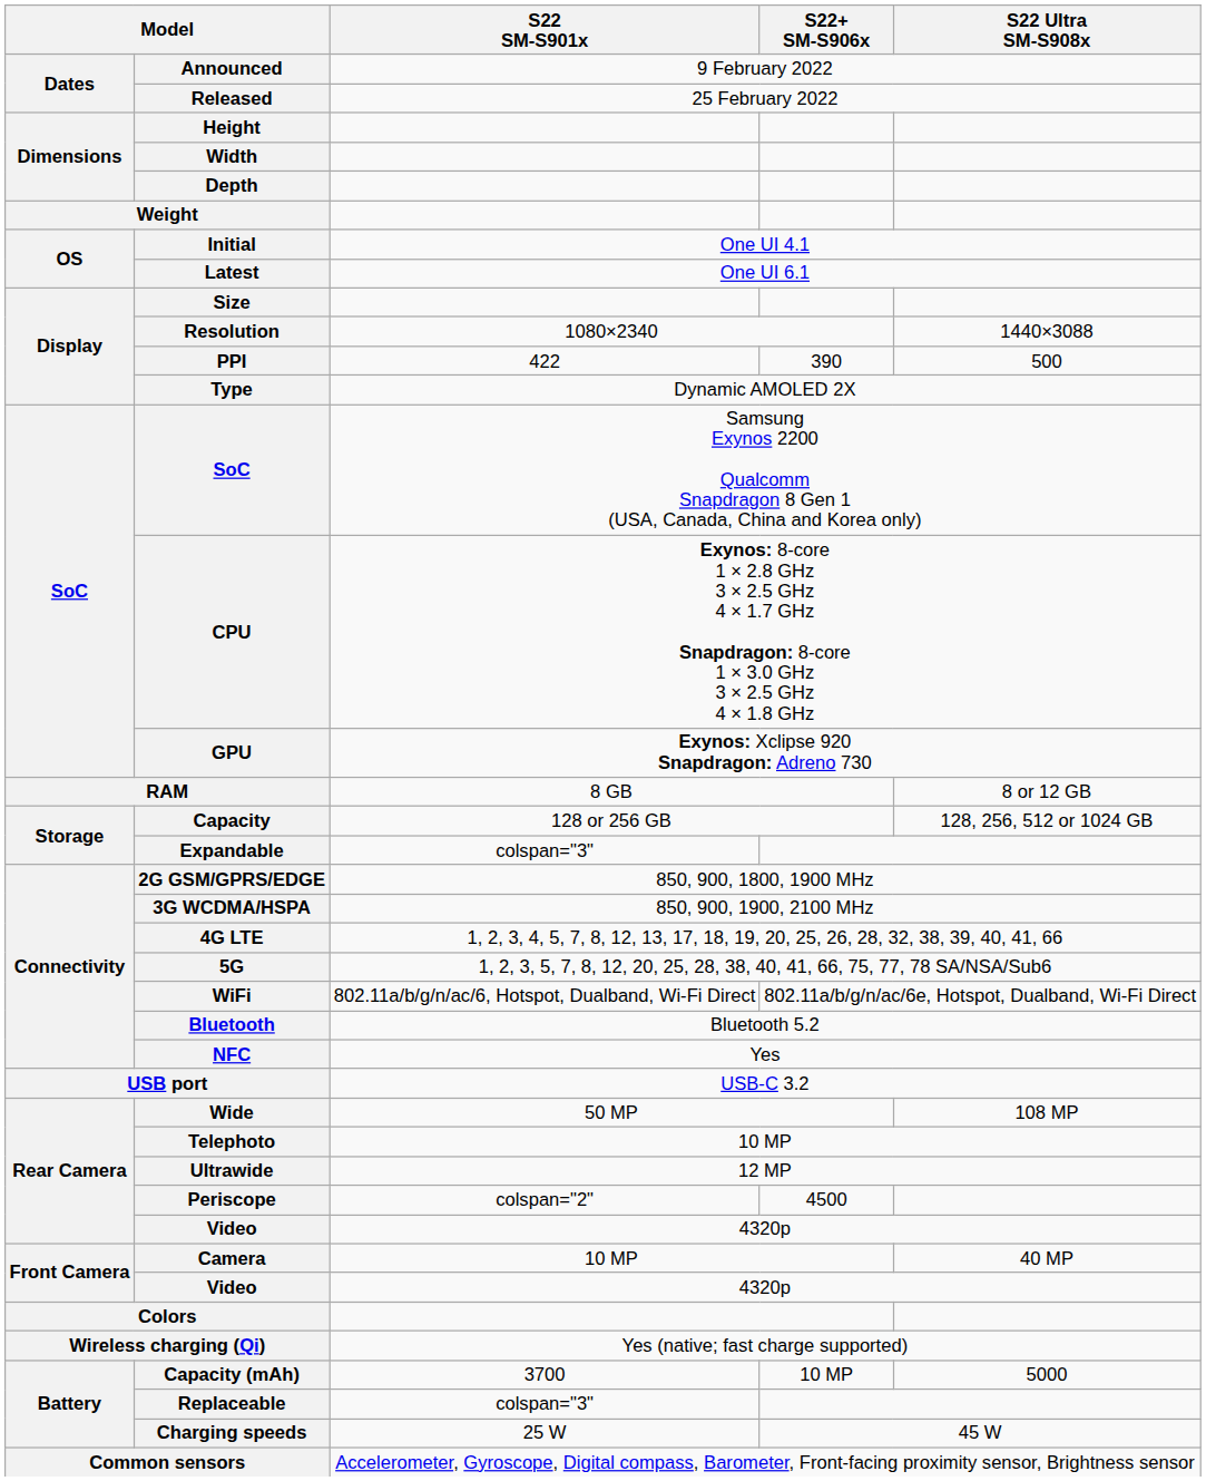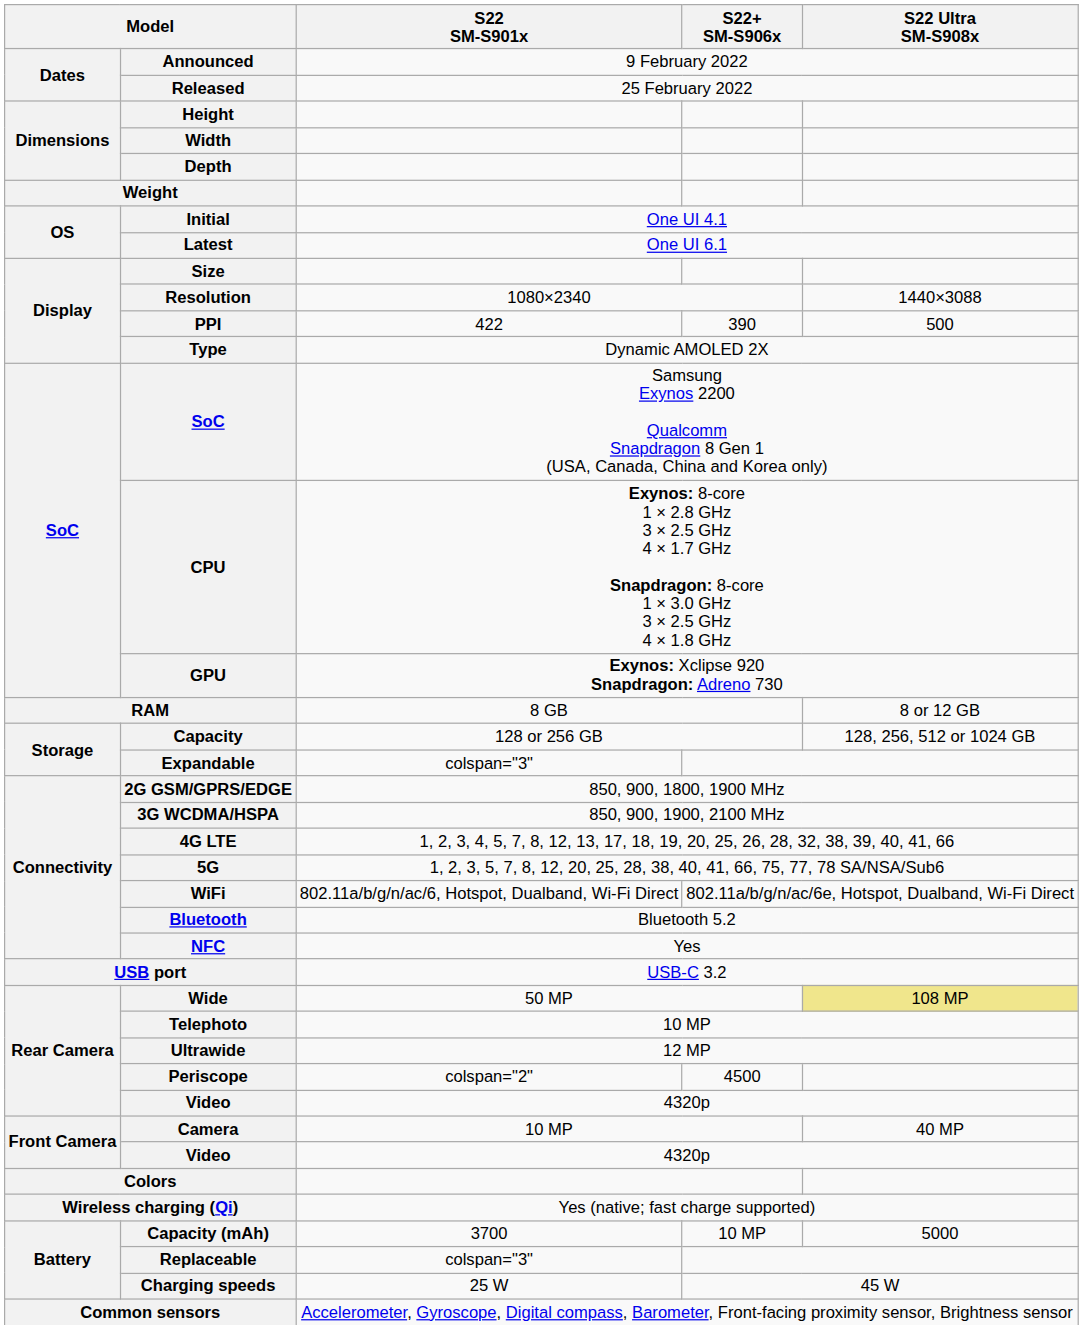Wide | S22 Ultra SM-S908x: no background -> khaki background
